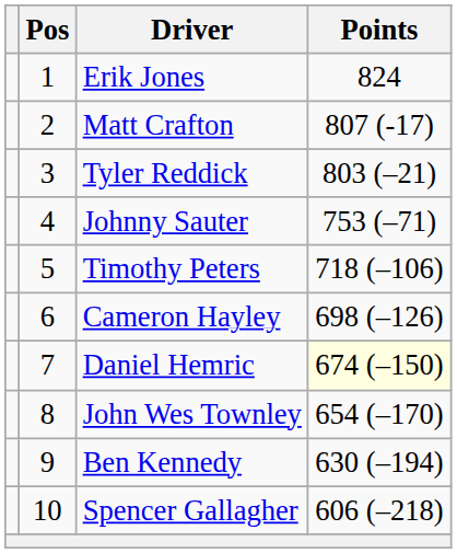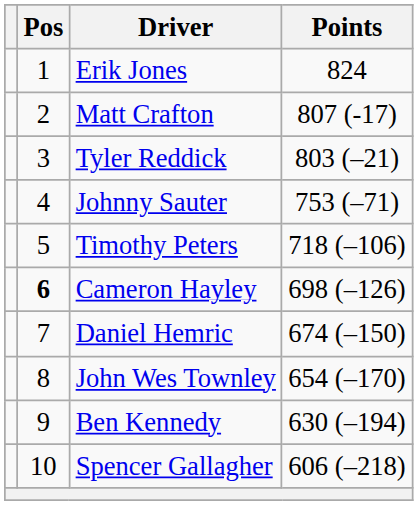Cameron Hayley | Pos: normal -> bold
Daniel Hemric | Points: lightyellow background -> no background
